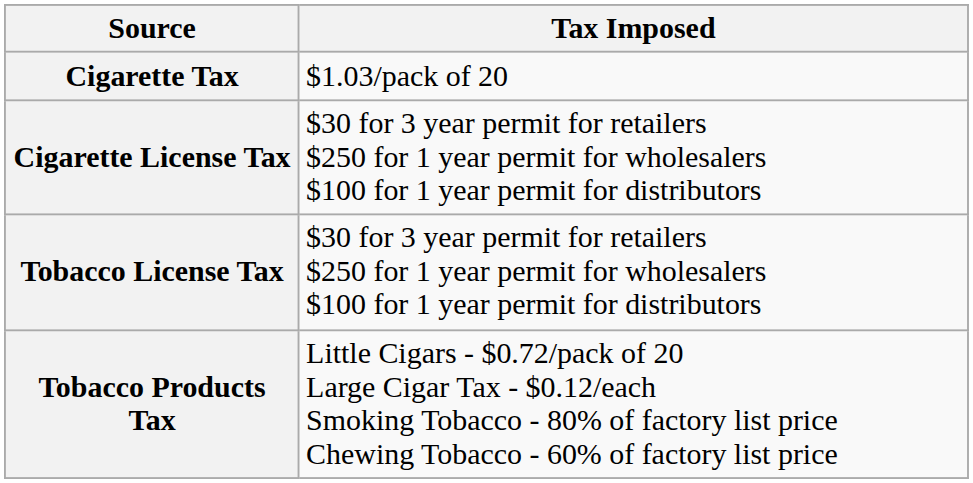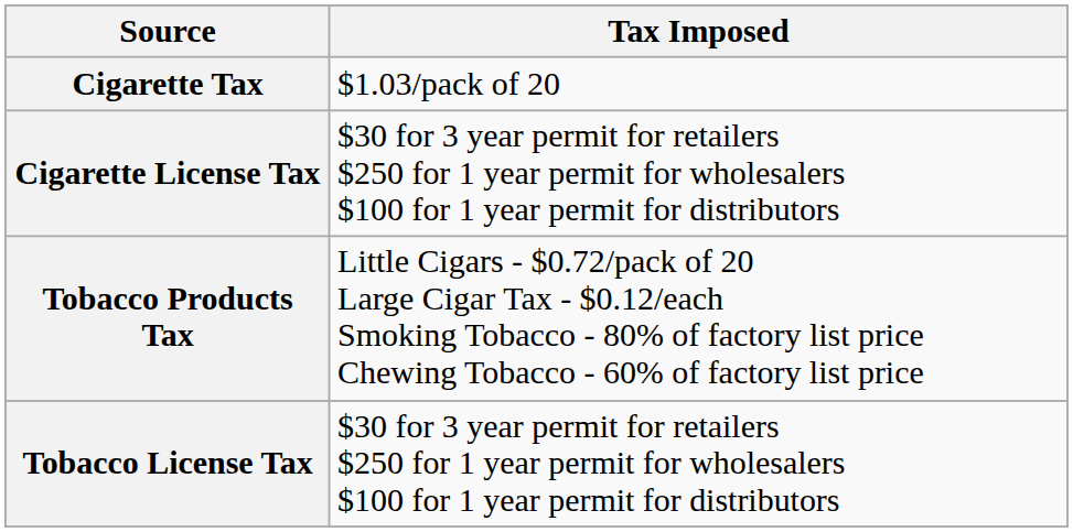rows swapped: Tobacco Products Tax <-> Tobacco License Tax
